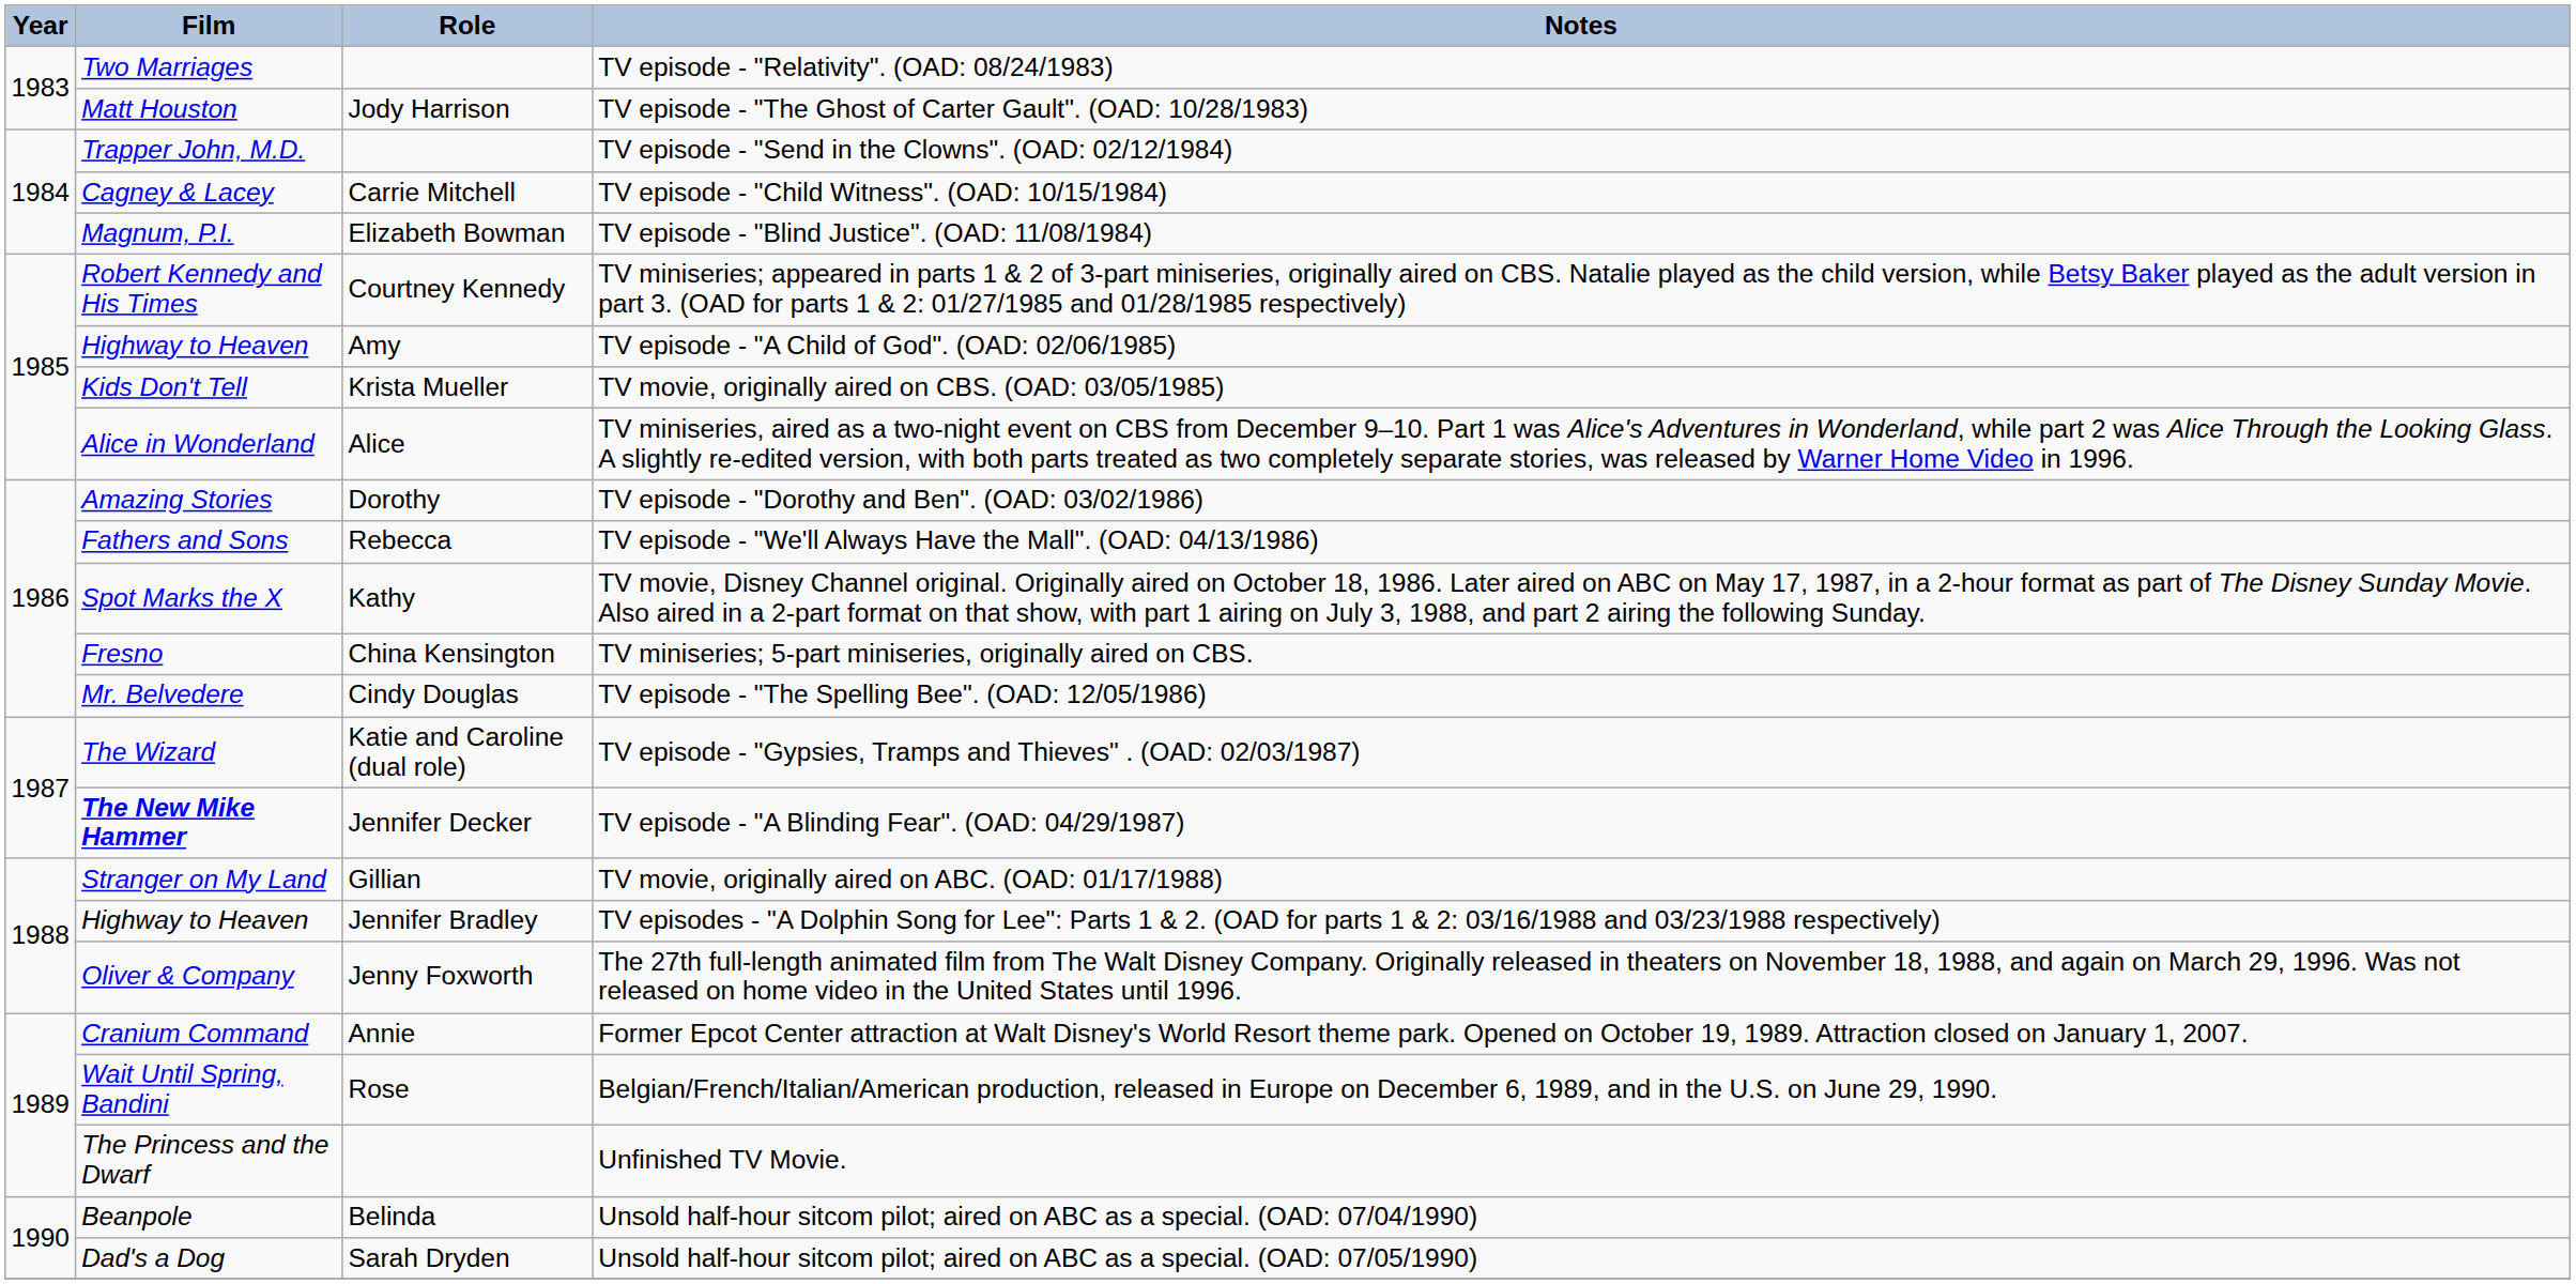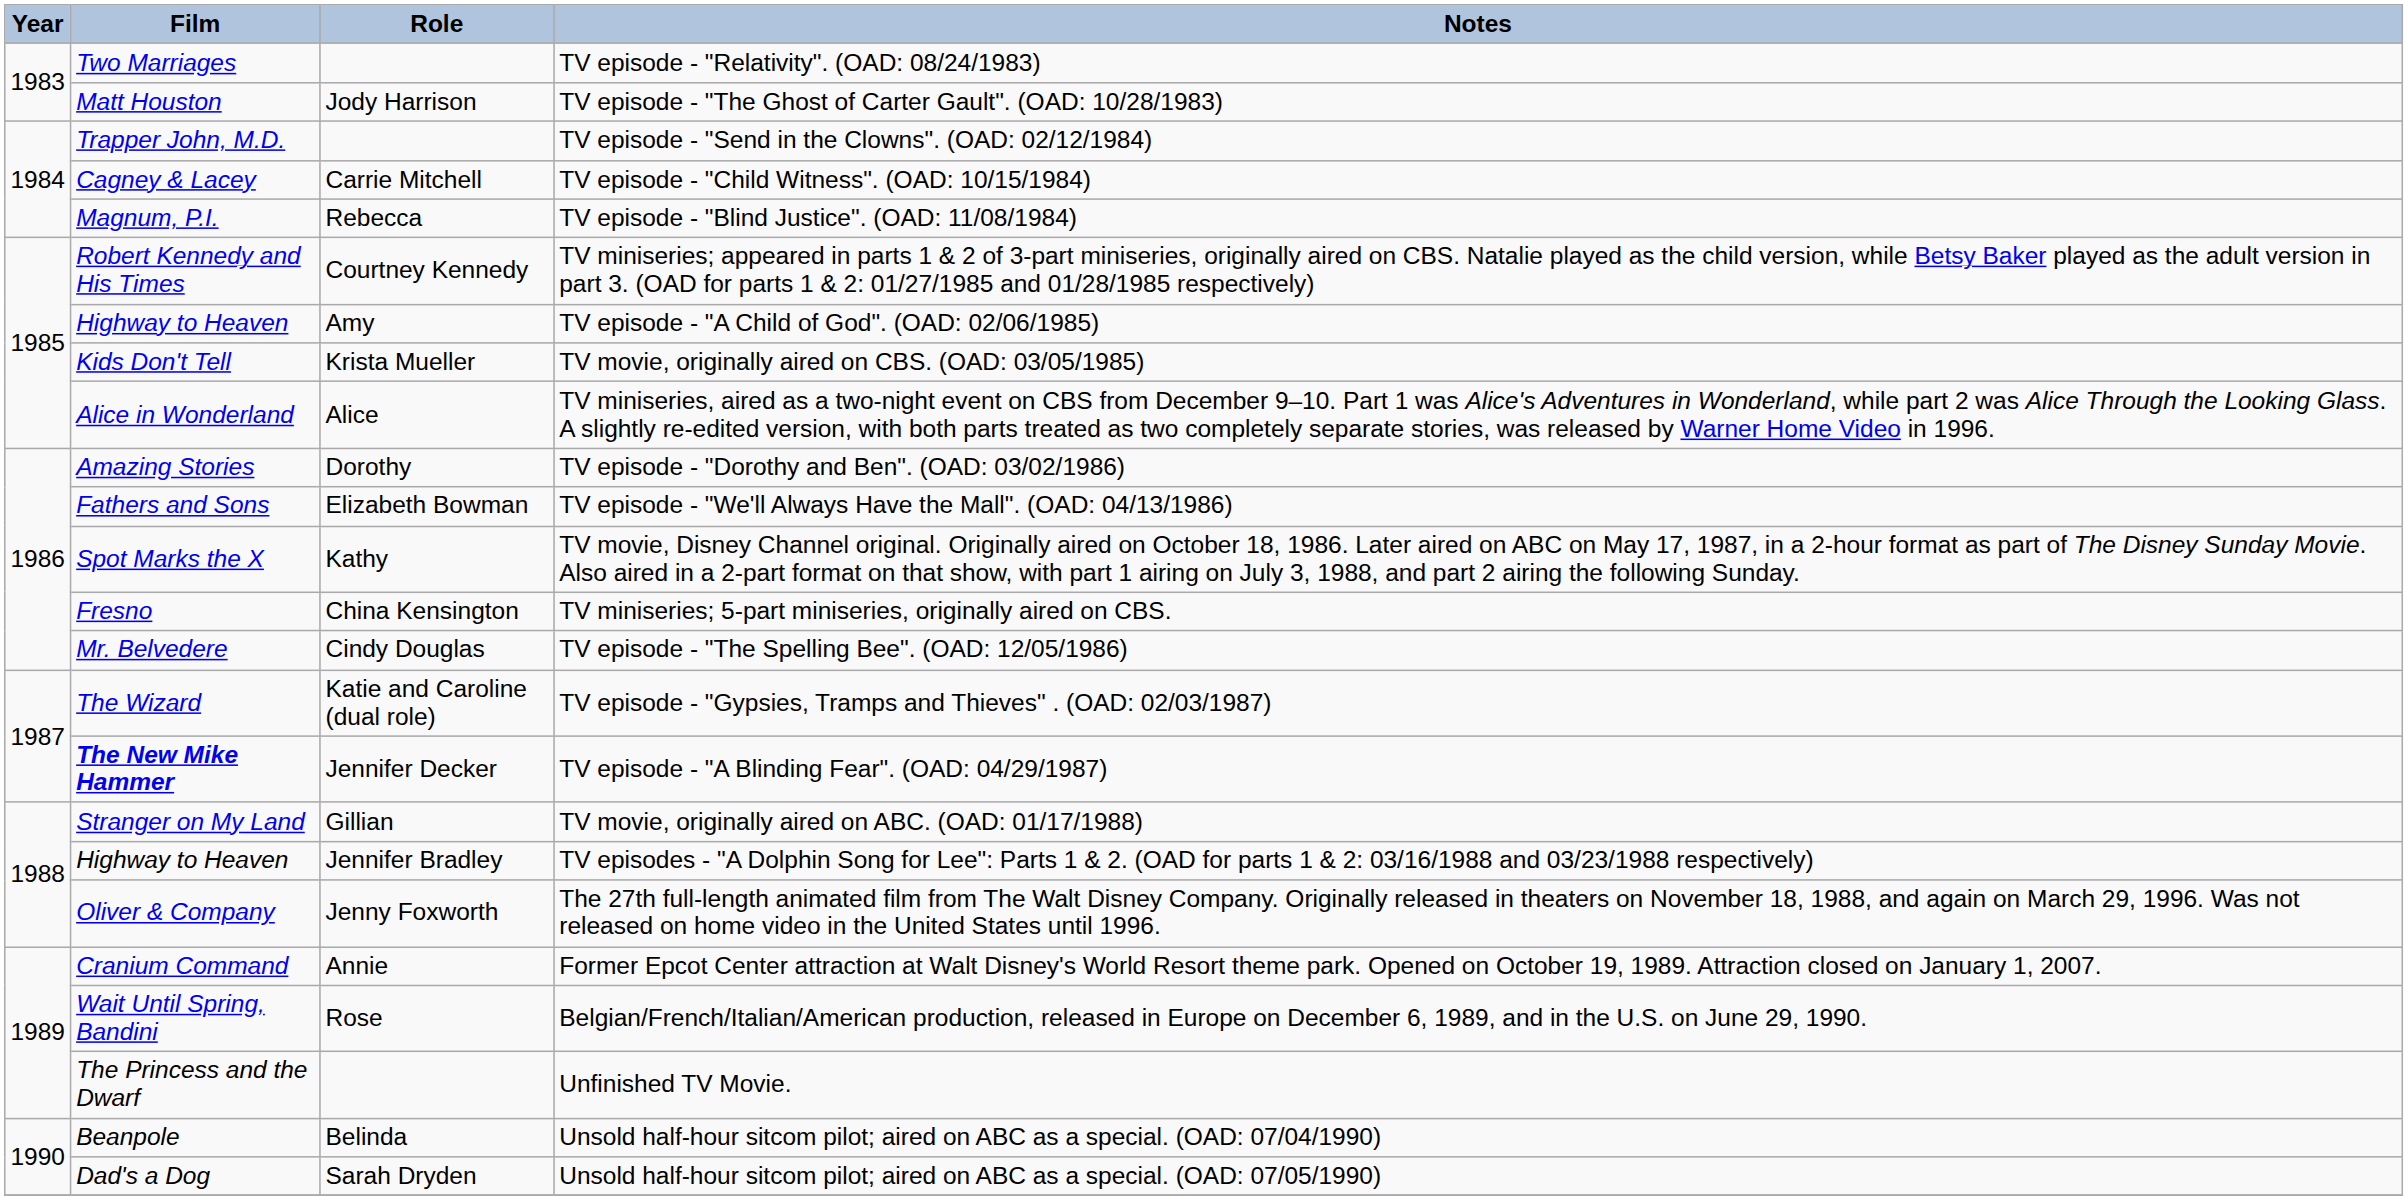TV episode - "Blind Justice". (OAD: 11/08/1984) | Role: Elizabeth Bowman -> Rebecca
TV episode - "We'll Always Have the Mall". (OAD: 04/13/1986) | Role: Rebecca -> Elizabeth Bowman
